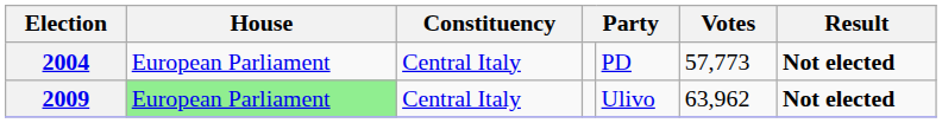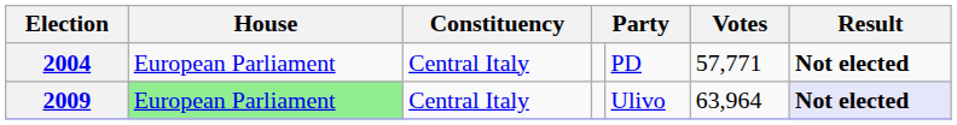2004 | Votes: 57,773 -> 57,771
2009 | Votes: 63,962 -> 63,964
2009 | Result: no background -> lavender background
